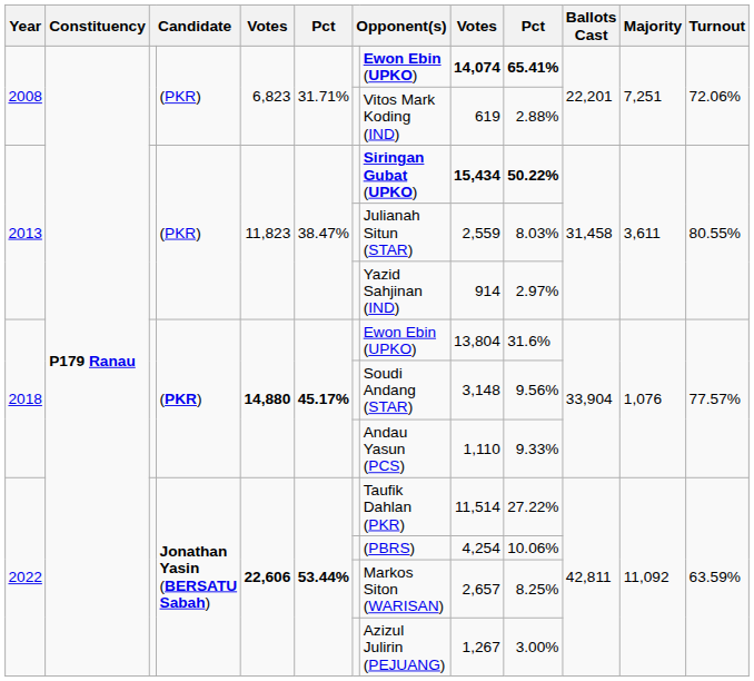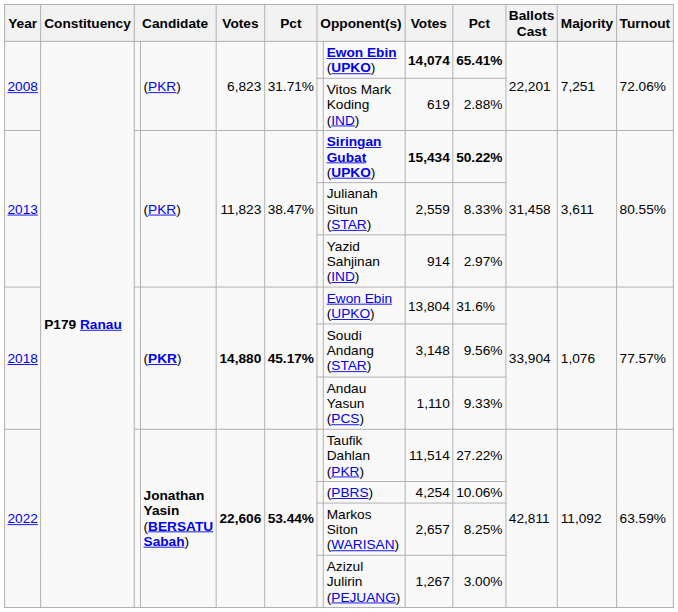row 5 | column 10: 8.03% -> 8.33%
